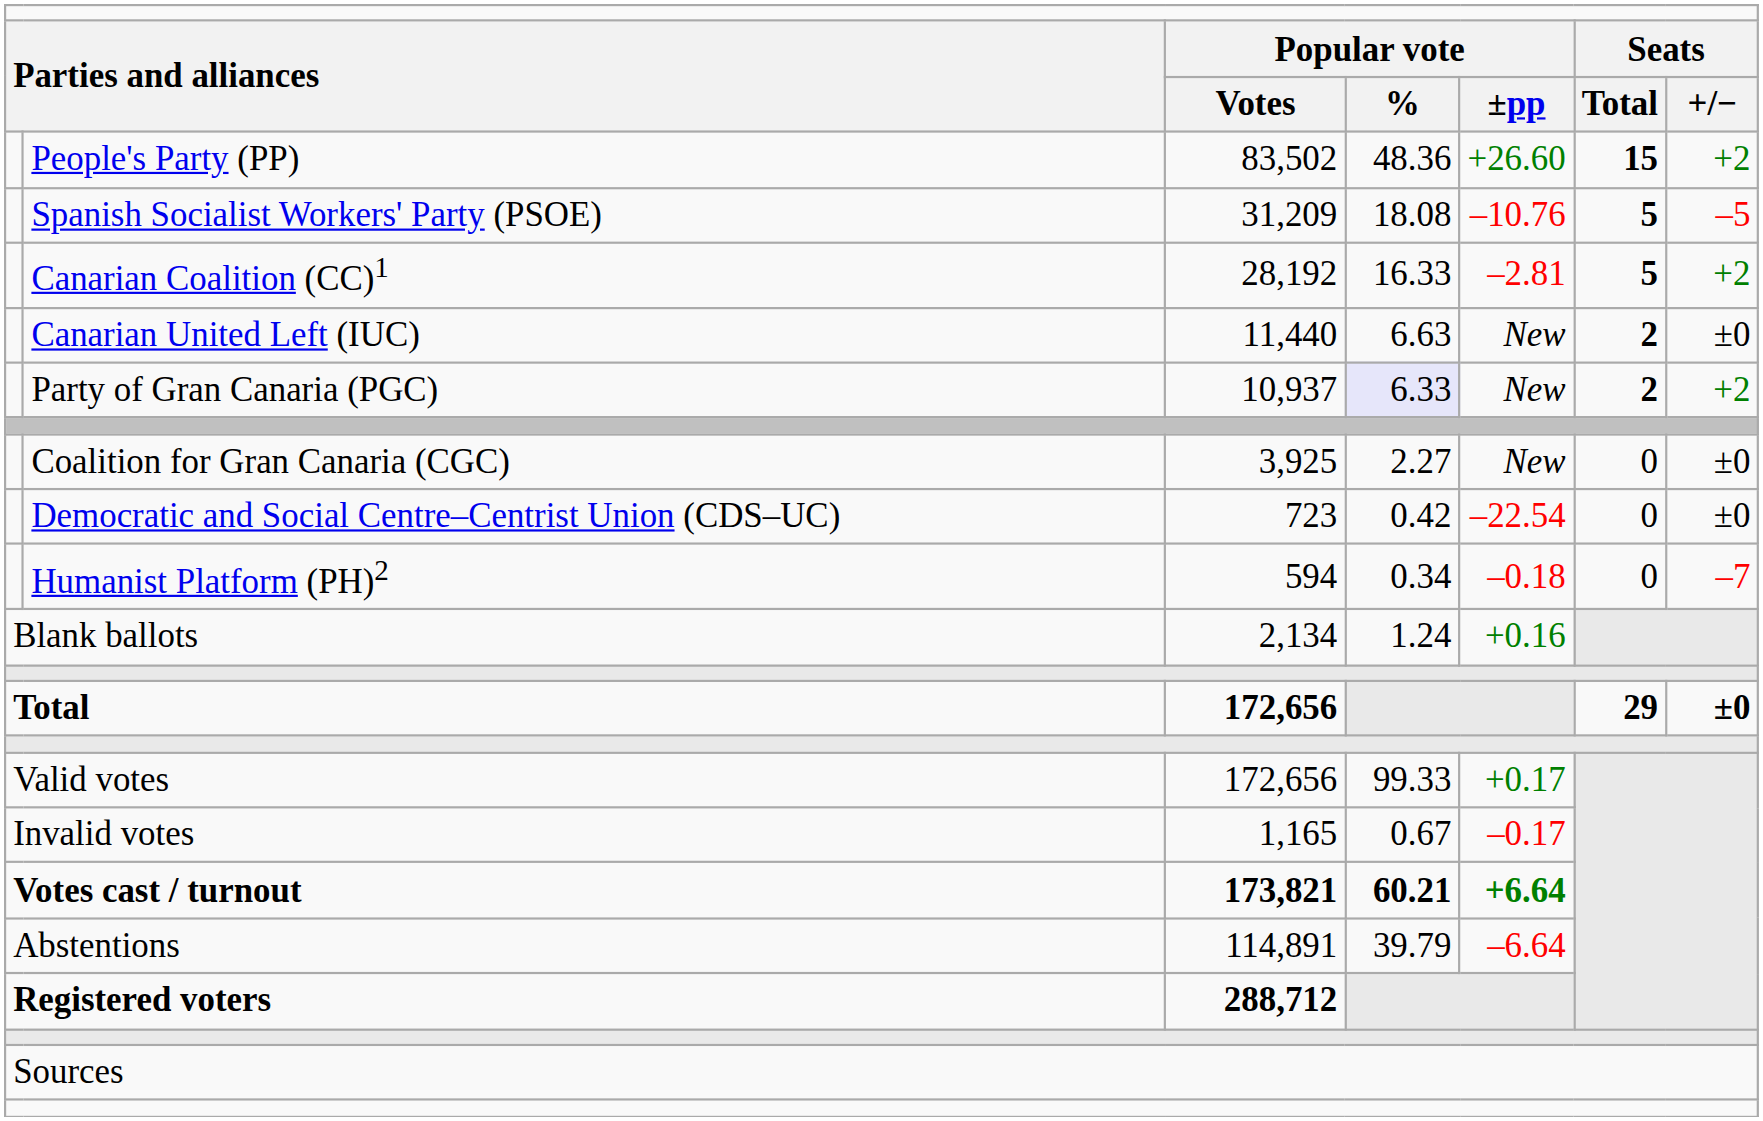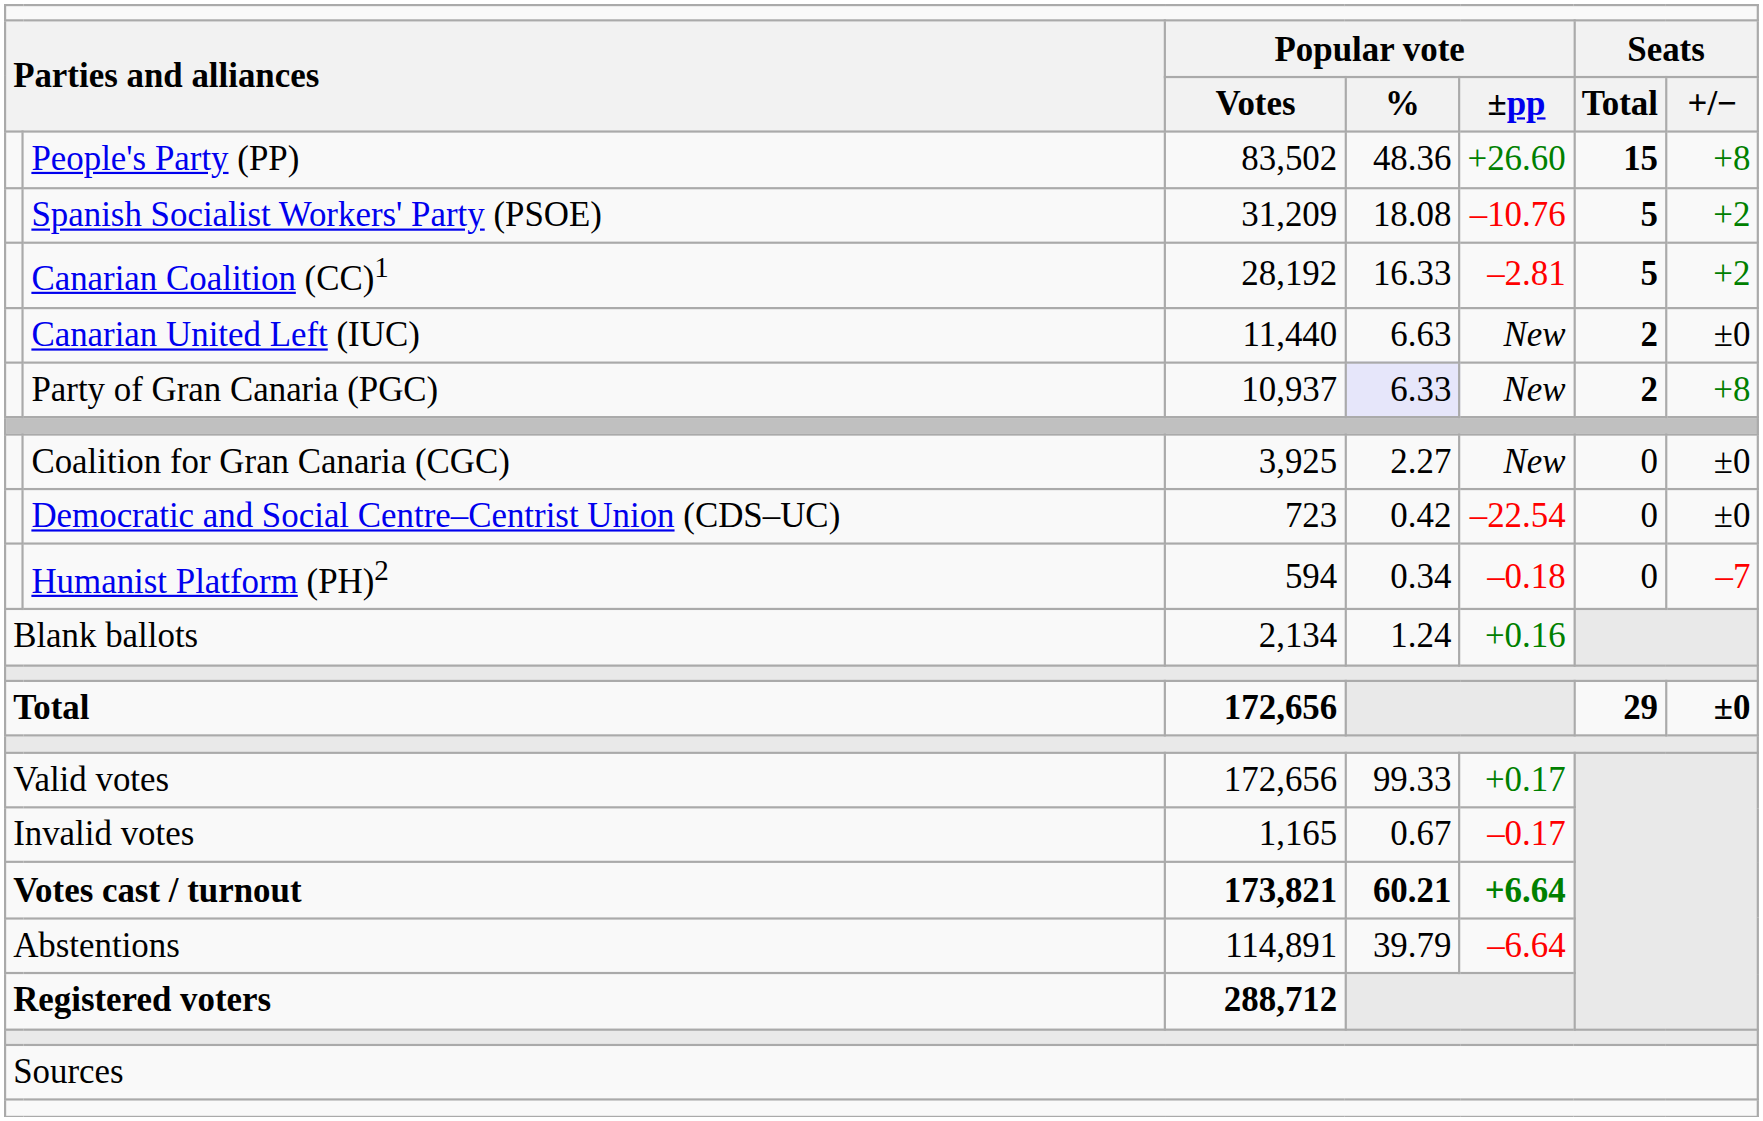People's Party (PP) | column 7: +2 -> +8
Spanish Socialist Workers' Party (PSOE) | column 7: –5 -> +2
Party of Gran Canaria (PGC) | column 7: +2 -> +8
